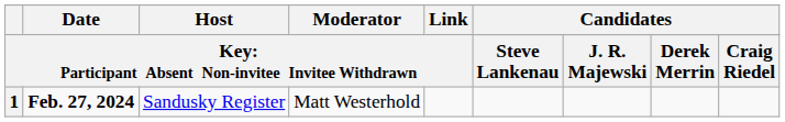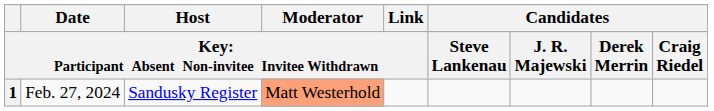1 | column 2: bold -> normal
1 | column 4: no background -> lightsalmon background
